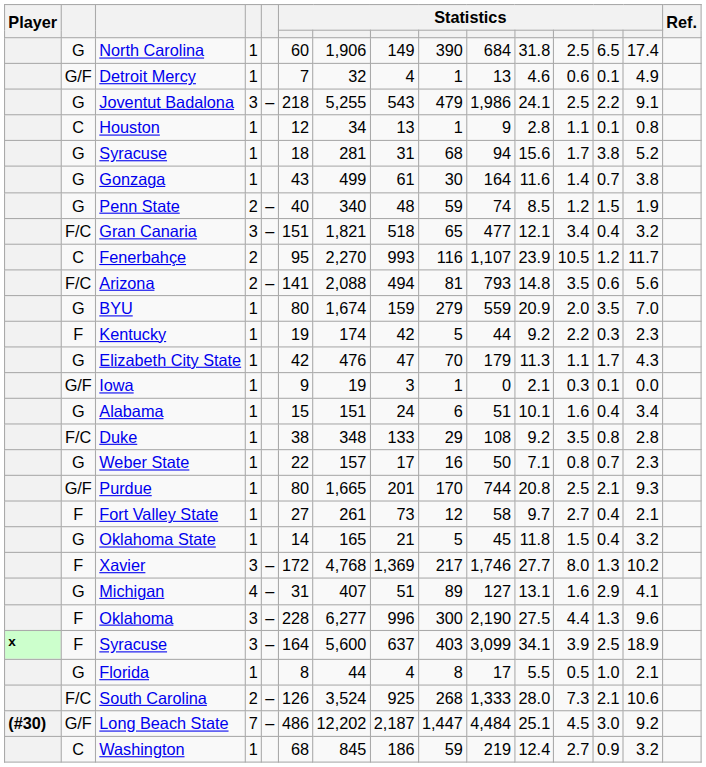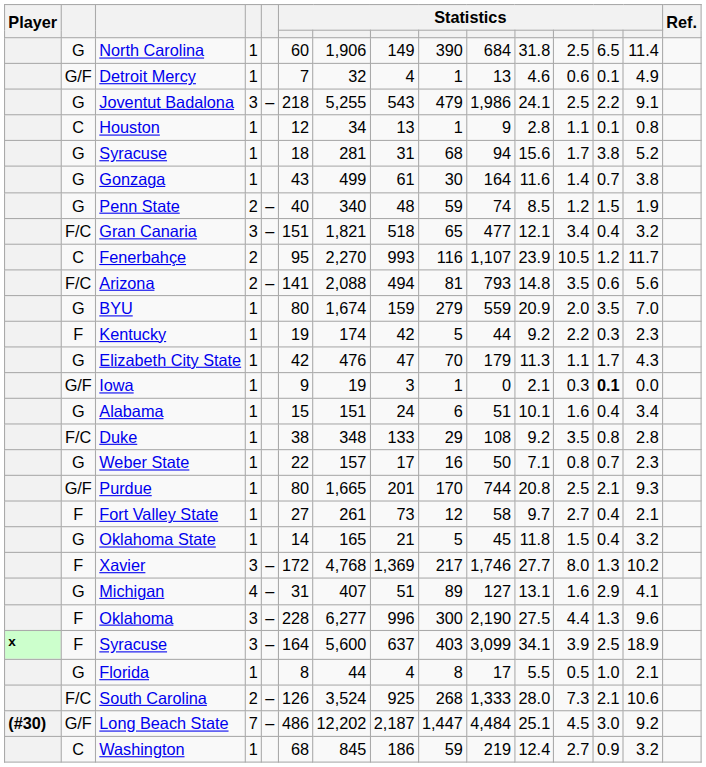North Carolina | column 14: 17.4 -> 11.4
Iowa | column 13: normal -> bold
